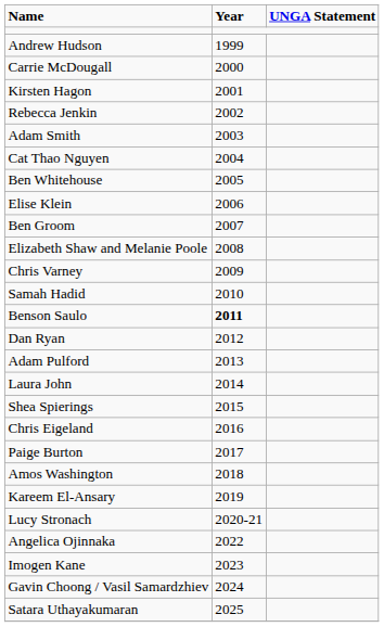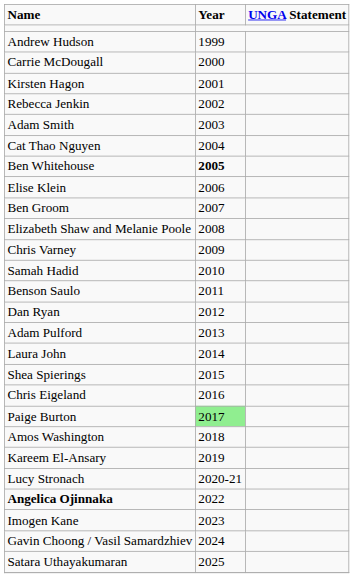Ben Whitehouse | Year: normal -> bold
Benson Saulo | Year: bold -> normal
Paige Burton | Year: no background -> lightgreen background
Angelica Ojinnaka | Name: normal -> bold
